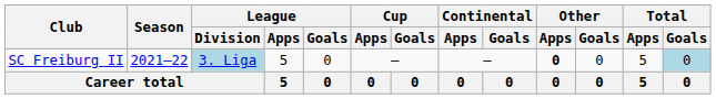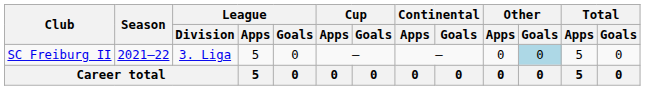SC Freiburg II | League / Division: lightblue background -> no background
SC Freiburg II | Other / Apps: bold -> normal
SC Freiburg II | Other / Goals: no background -> lightblue background
SC Freiburg II | Total / Goals: lightblue background -> no background
